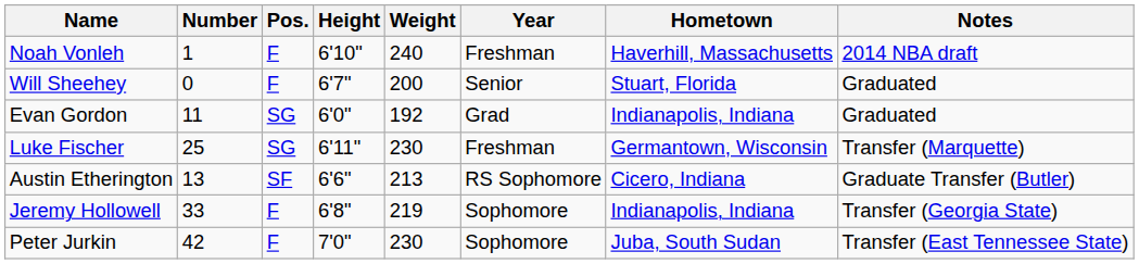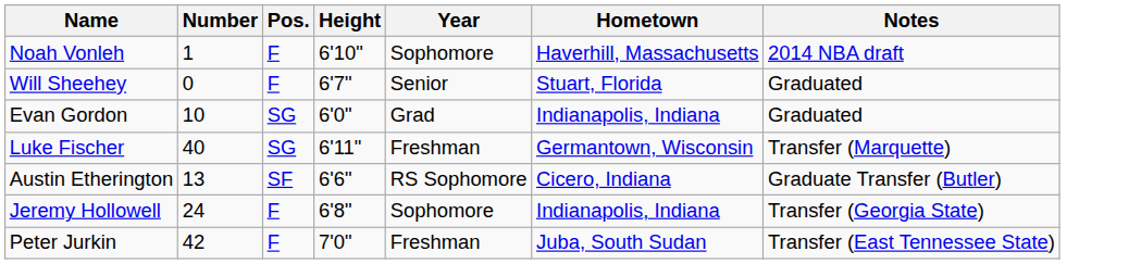- column: Weight | 240 | 200 | 192 | 230 | 213 | 219 | 230
Noah Vonleh | Year: Freshman -> Sophomore
Evan Gordon | Number: 11 -> 10
Luke Fischer | Number: 25 -> 40
Jeremy Hollowell | Number: 33 -> 24
Peter Jurkin | Year: Sophomore -> Freshman
